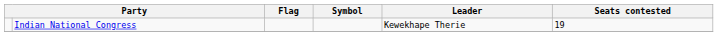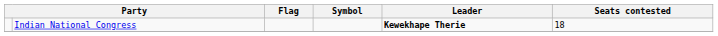Indian National Congress | Leader: normal -> bold
Indian National Congress | Seats contested: 19 -> 18
